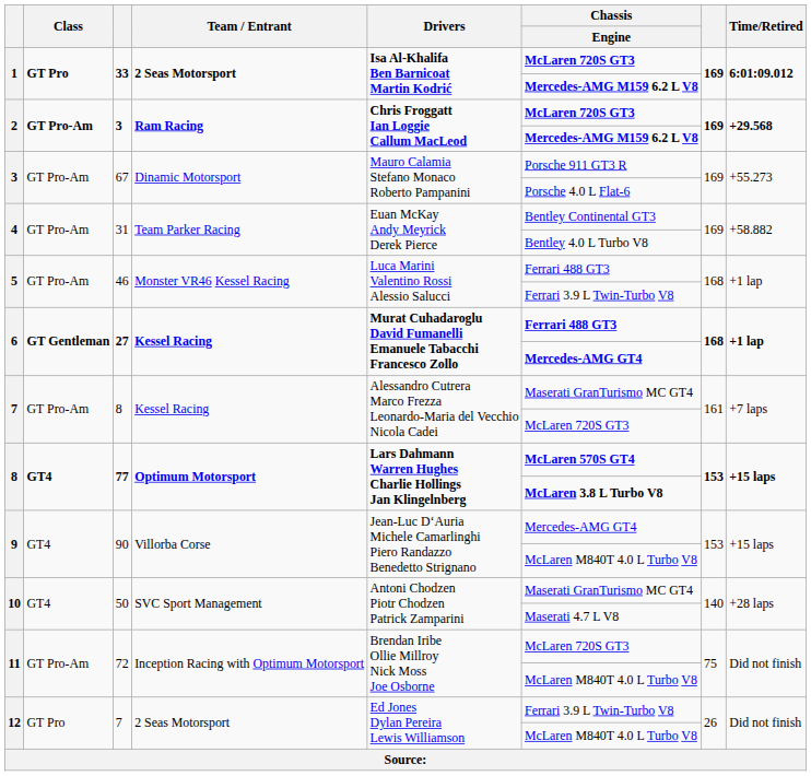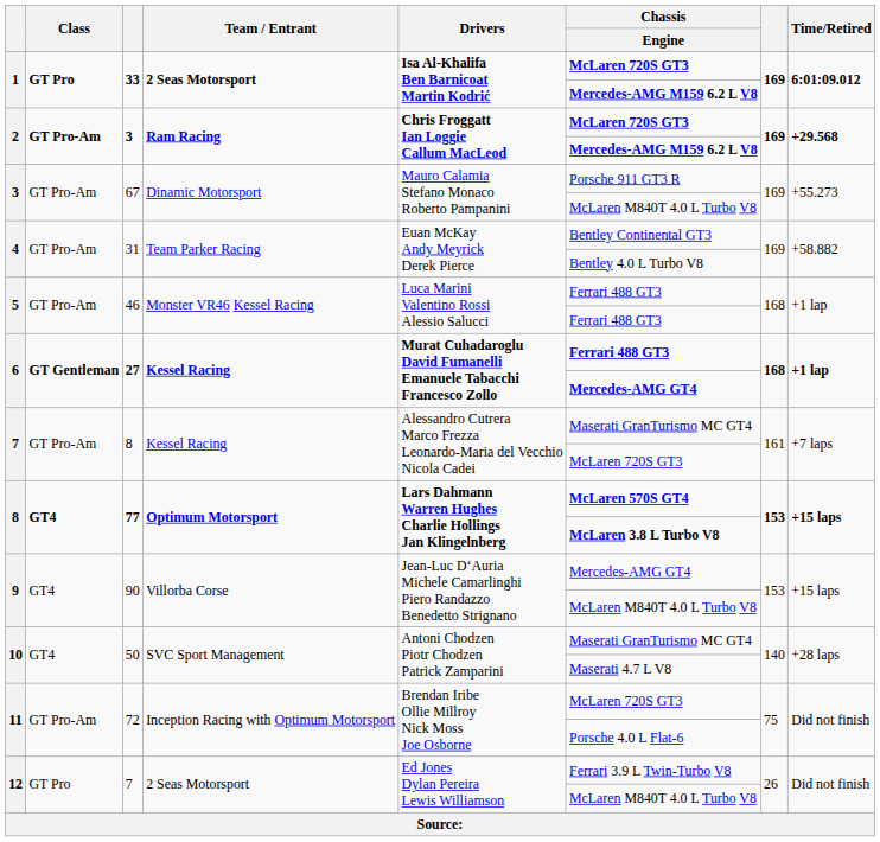row 8 | Chassis / Engine: Porsche 4.0 L Flat-6 -> McLaren M840T 4.0 L Turbo V8
row 12 | Chassis / Engine: Ferrari 3.9 L Twin-Turbo V8 -> Ferrari 488 GT3
row 24 | Chassis / Engine: McLaren M840T 4.0 L Turbo V8 -> Porsche 4.0 L Flat-6
